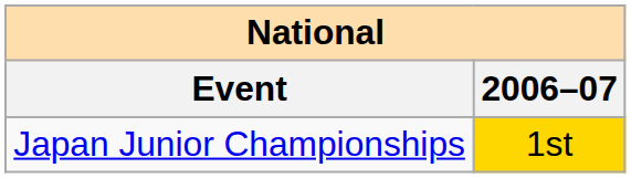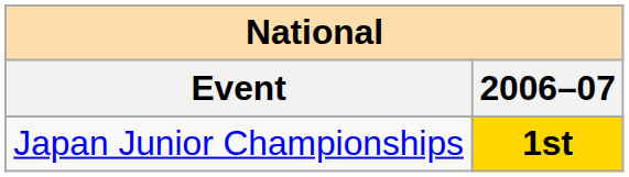Japan Junior Championships | 2006–07: normal -> bold
